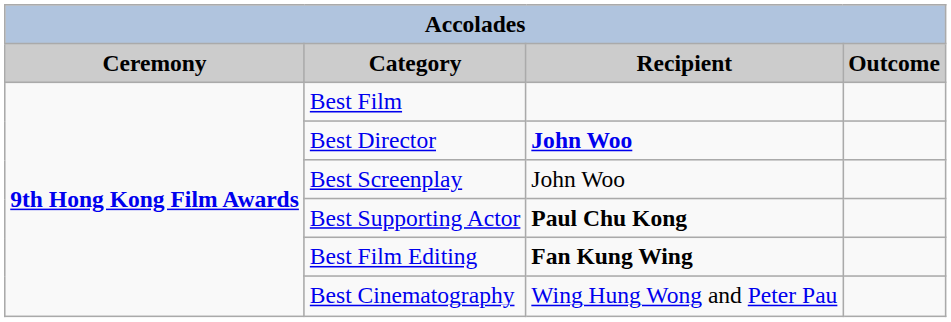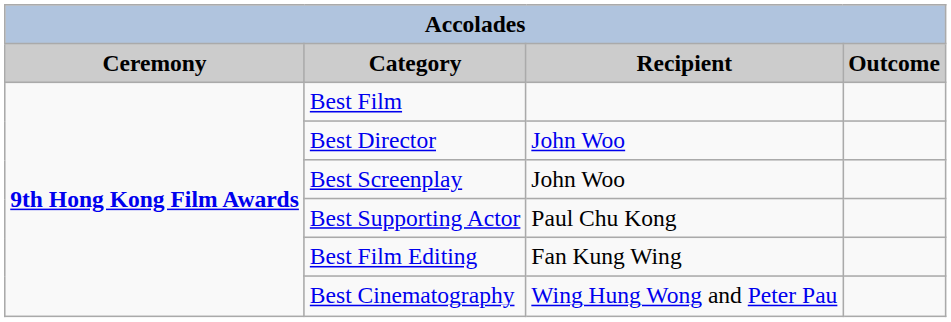Best Director | Recipient: bold -> normal
Best Supporting Actor | Recipient: bold -> normal
Best Film Editing | Recipient: bold -> normal
